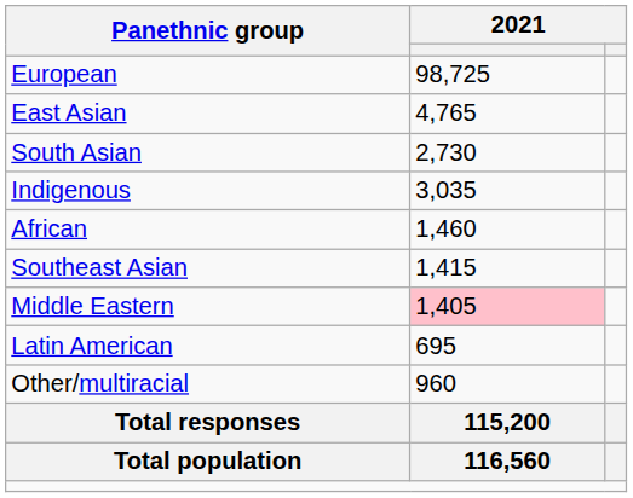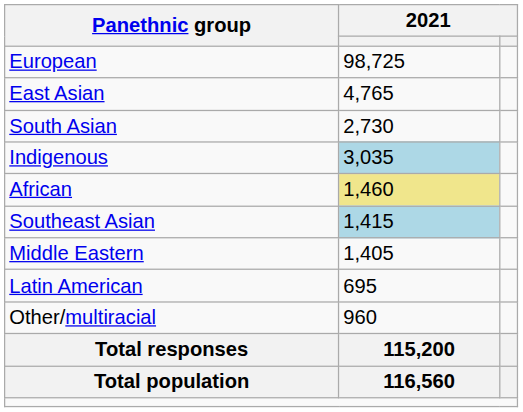Indigenous | column 2: no background -> lightblue background
African | column 2: no background -> khaki background
Southeast Asian | column 2: no background -> lightblue background
Middle Eastern | column 2: pink background -> no background
